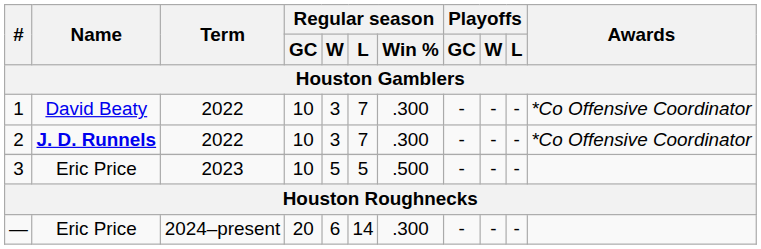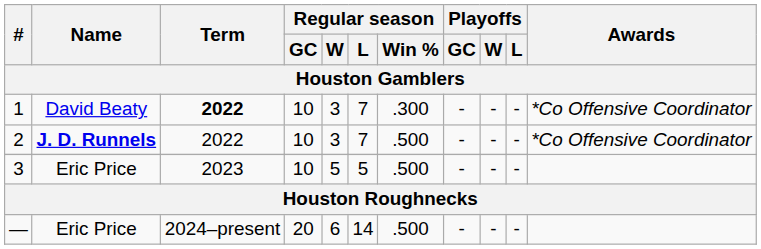1 | Term: normal -> bold
2 | Regular season / Win %: .300 -> .500
— | Regular season / Win %: .300 -> .500
